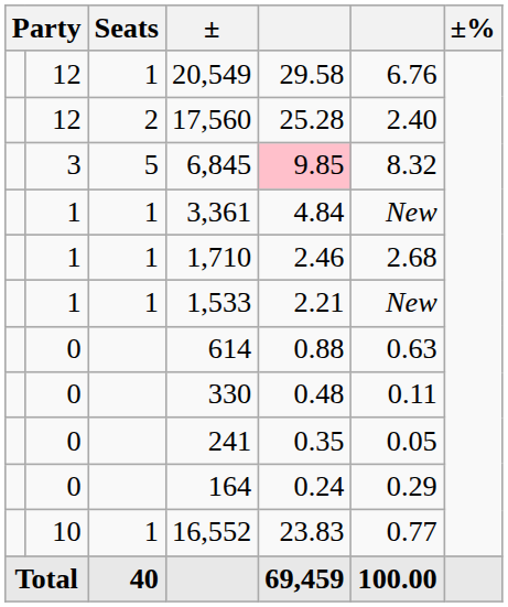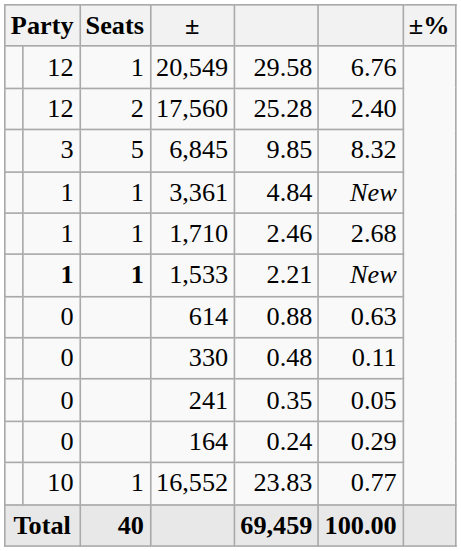6,845 | column 5: pink background -> no background
1,533 | column 2: normal -> bold
1,533 | Seats: normal -> bold
